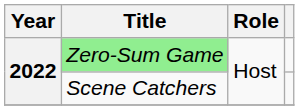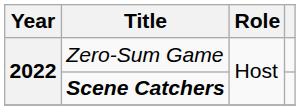Zero-Sum Game | Title: lightgreen background -> no background
Scene Catchers | Title: normal -> bold
